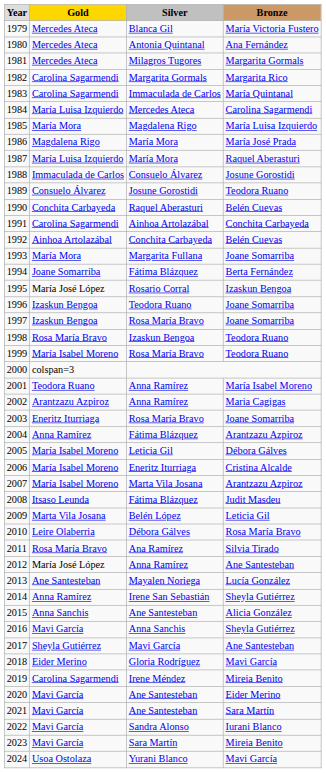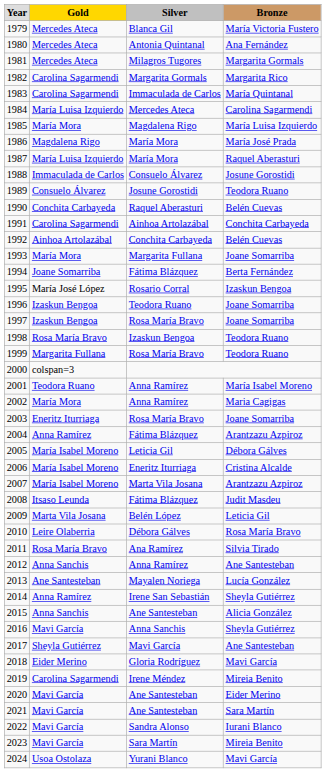1999 | Gold: María Isabel Moreno -> Margarita Fullana
2002 | Gold: Arantzazu Azpiroz -> María Mora
2012 | Gold: María José López -> Anna Sanchis
